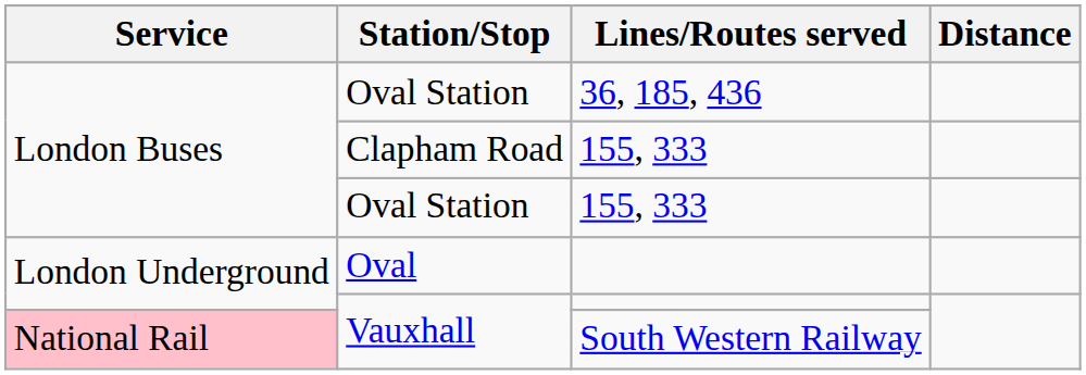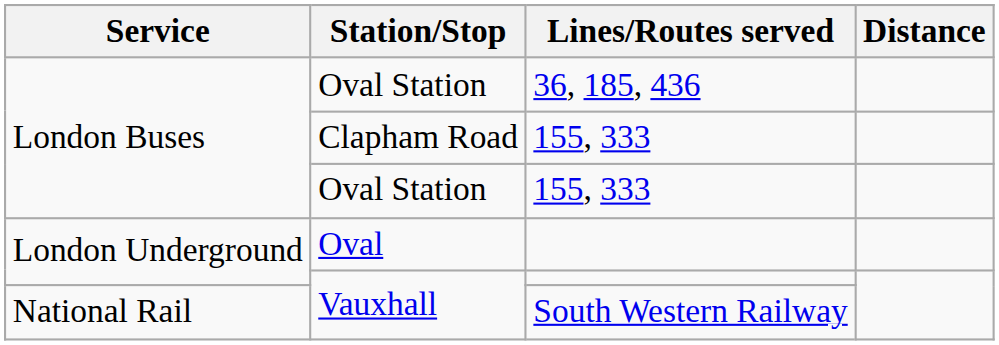Vauxhall / South Western Railway | Service: pink background -> no background
